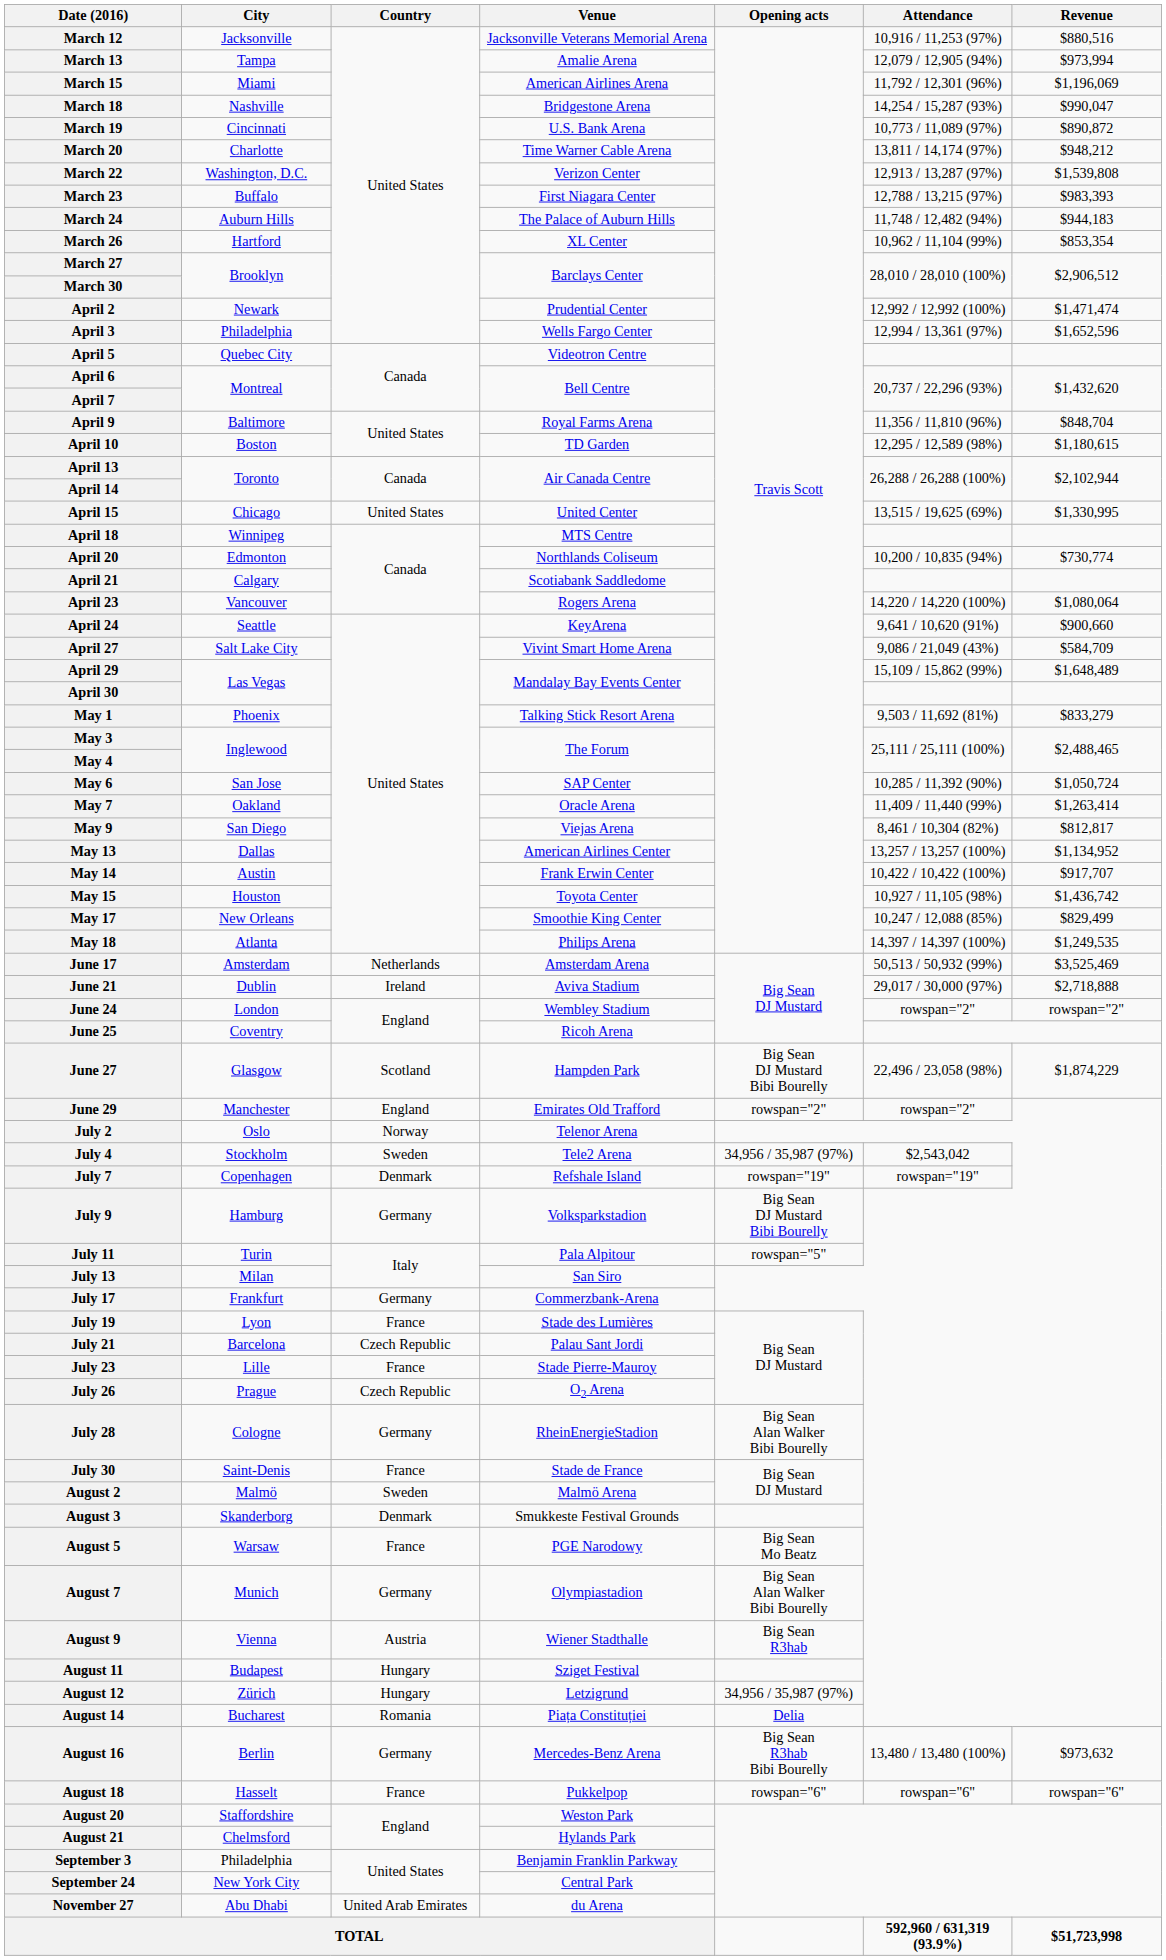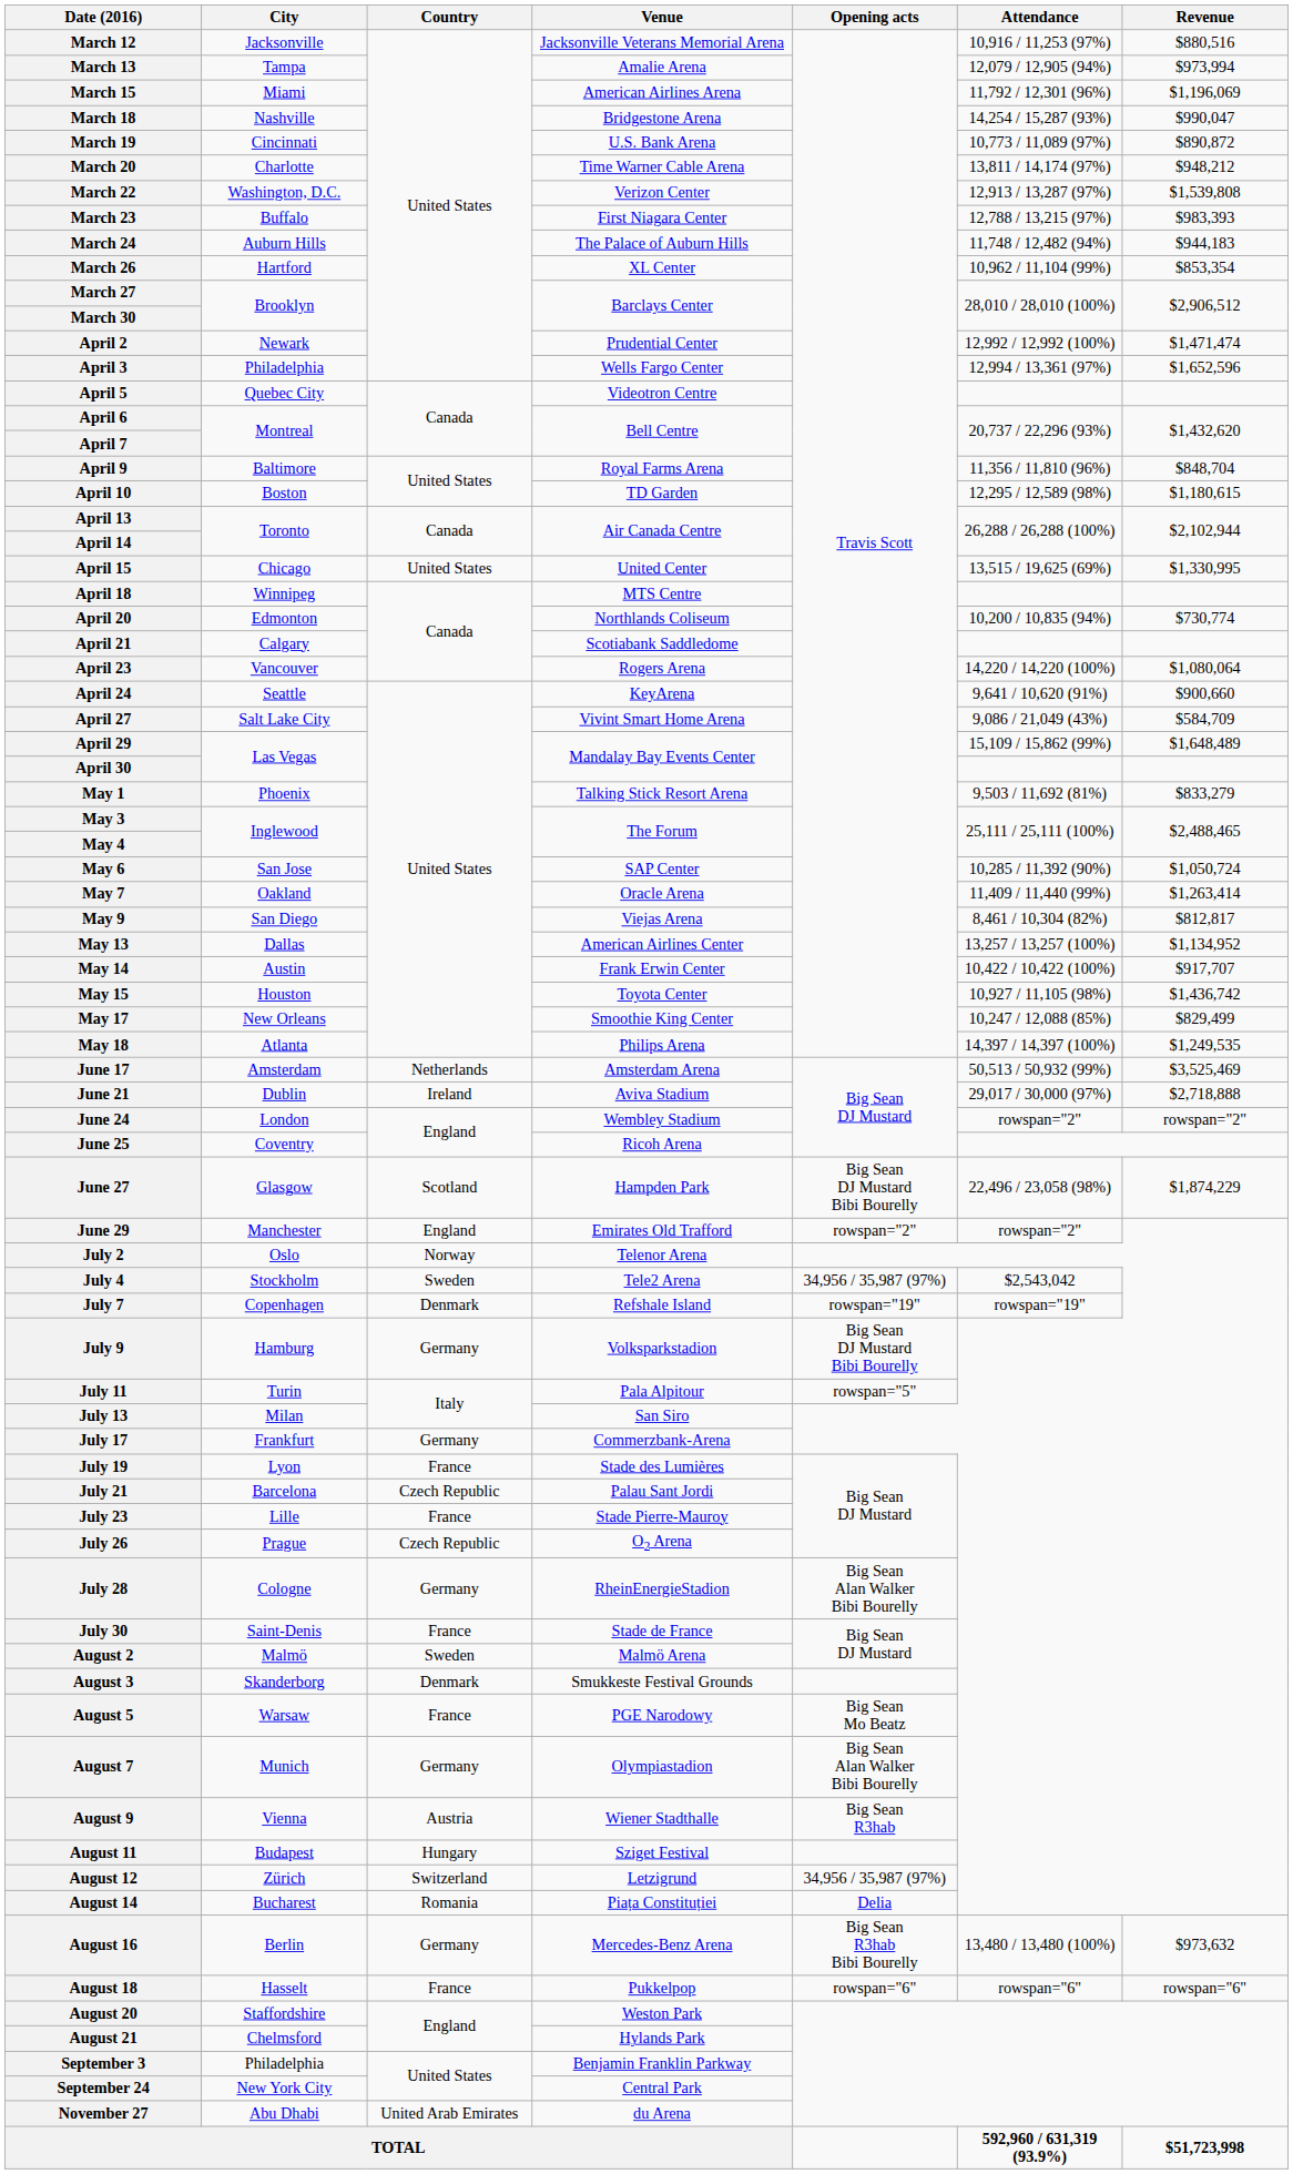August 12 | Country: Hungary -> Switzerland
